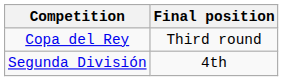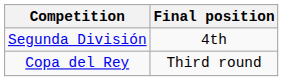rows swapped: Segunda División <-> Copa del Rey
